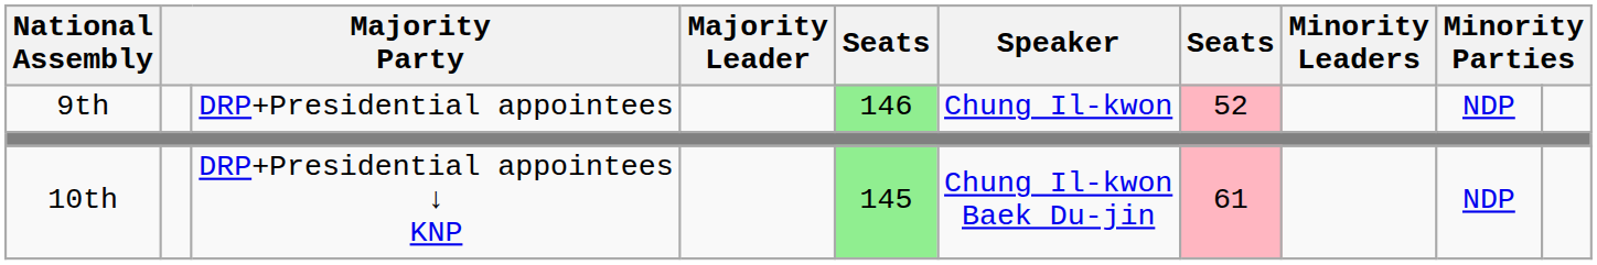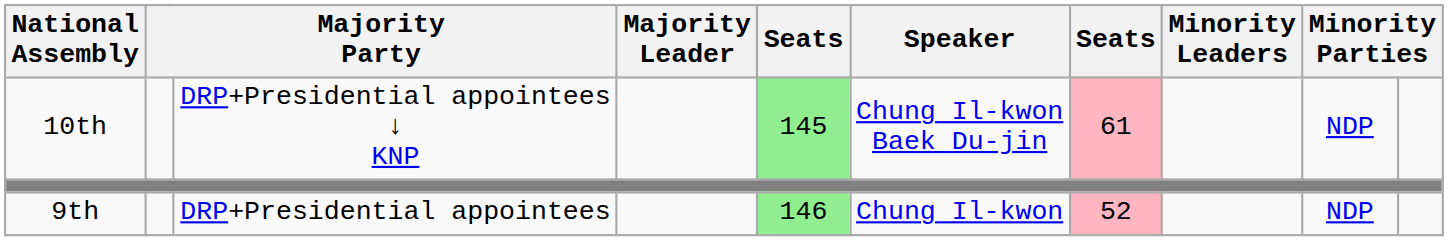rows swapped: 9th <-> 10th
